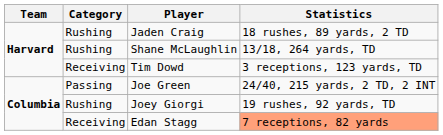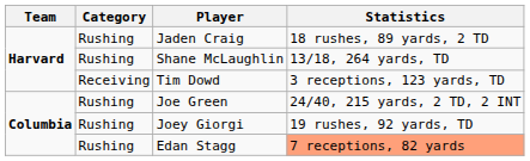Joe Green | Category: Passing -> Rushing
Edan Stagg | Category: Receiving -> Rushing
